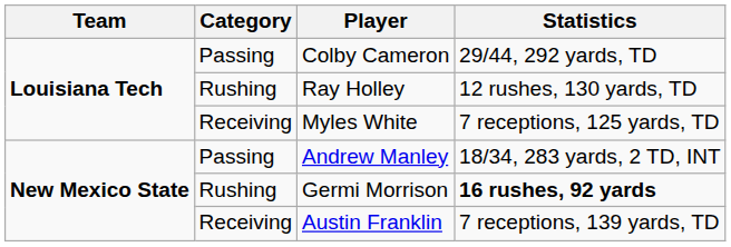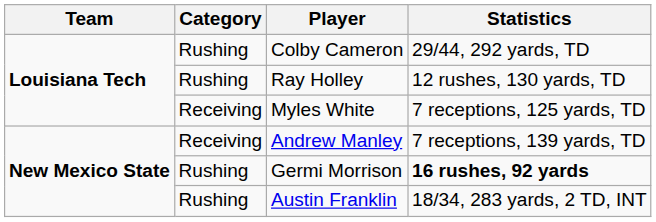Colby Cameron | Category: Passing -> Rushing
Andrew Manley | Category: Passing -> Receiving
Andrew Manley | Statistics: 18/34, 283 yards, 2 TD, INT -> 7 receptions, 139 yards, TD
Austin Franklin | Category: Receiving -> Rushing
Austin Franklin | Statistics: 7 receptions, 139 yards, TD -> 18/34, 283 yards, 2 TD, INT
